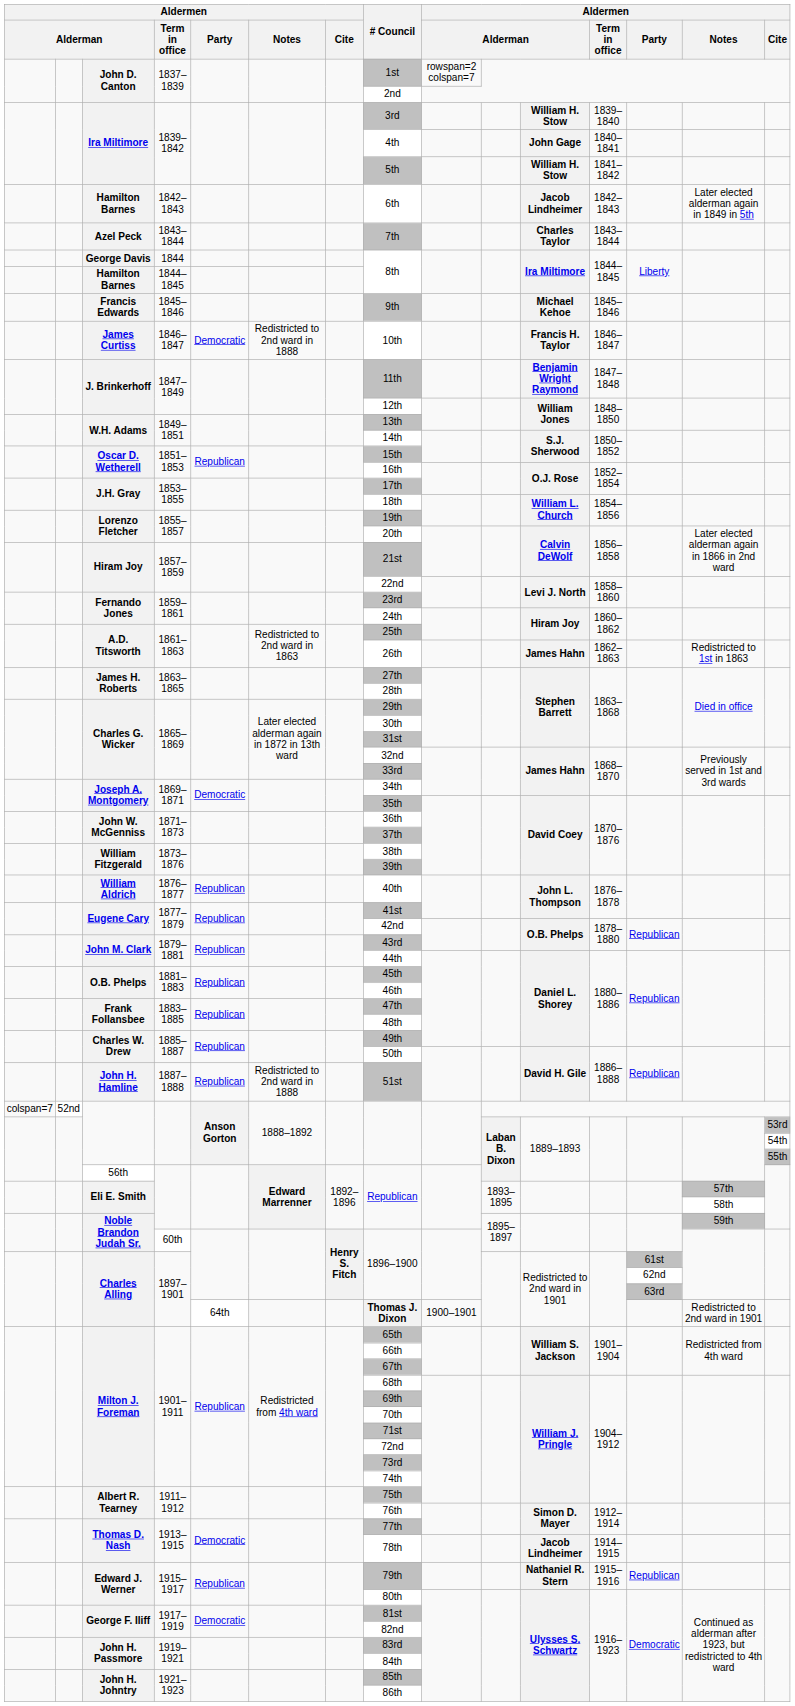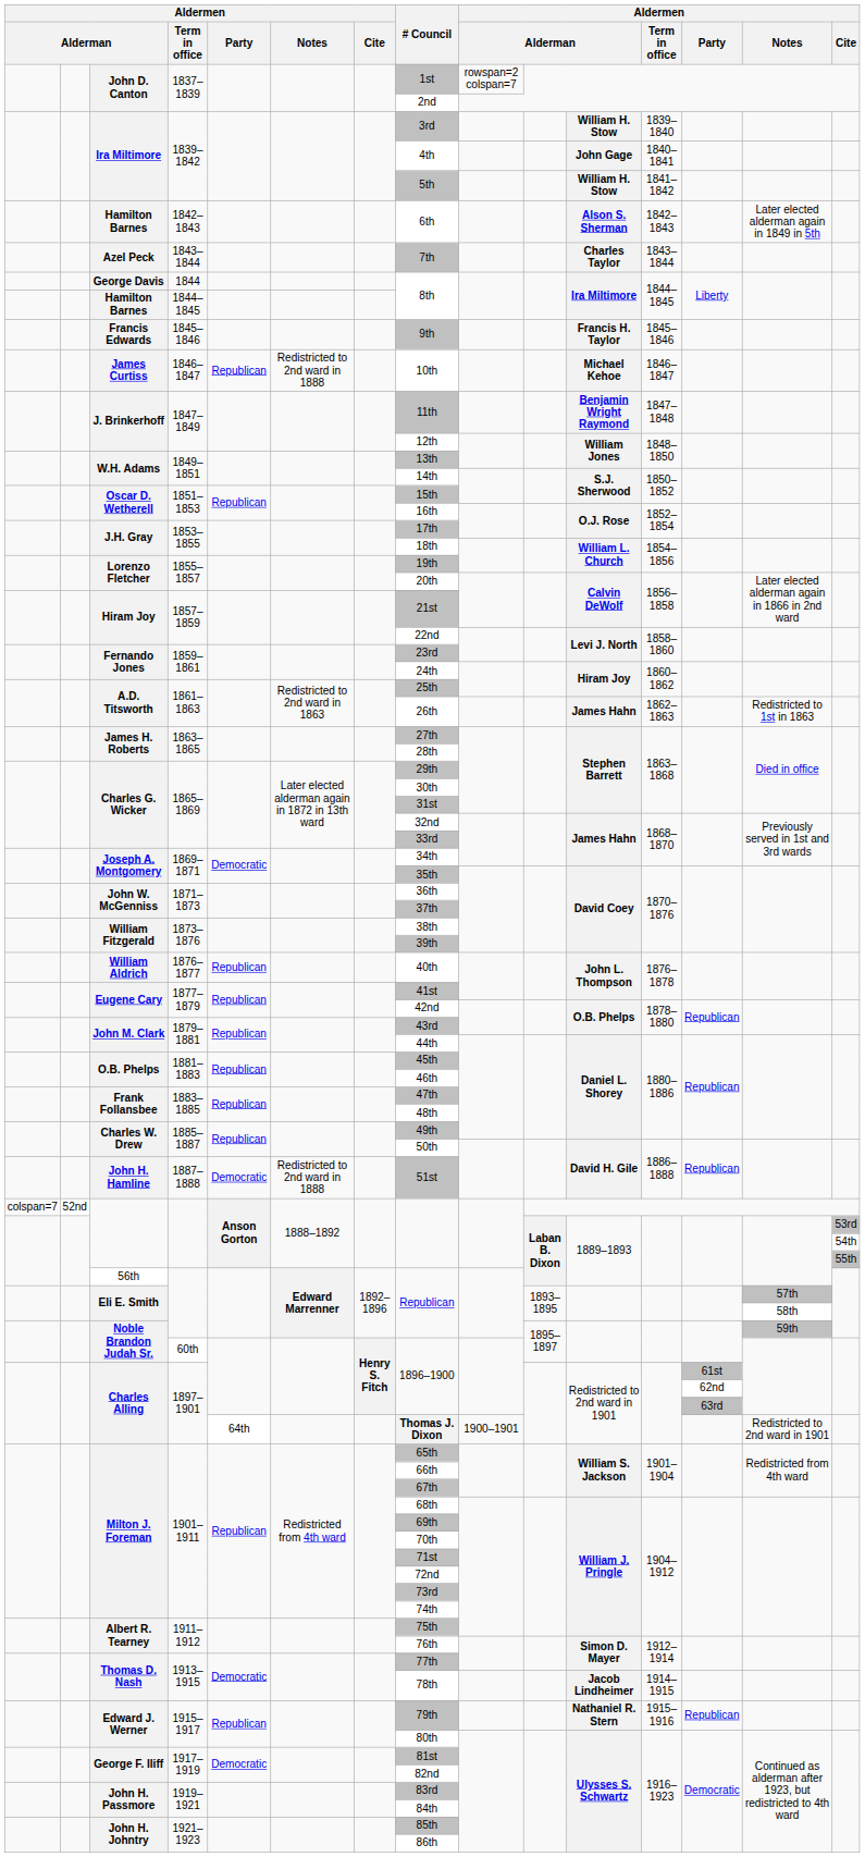Hamilton Barnes / 1842–1843 | column 11: Jacob Lindheimer -> Alson S. Sherman
Francis Edwards | column 11: Michael Kehoe -> Francis H. Taylor
James Curtiss | column 5: Democratic -> Republican
James Curtiss | column 11: Francis H. Taylor -> Michael Kehoe
John H. Hamline | column 5: Republican -> Democratic
